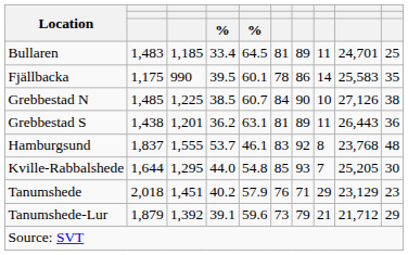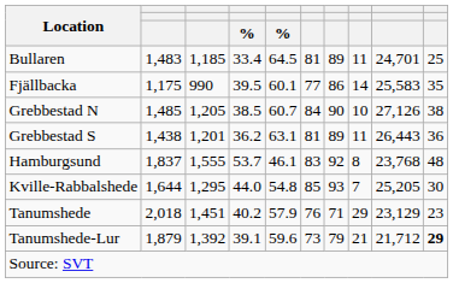Fjällbacka | column 6: 78 -> 77
Grebbestad N | column 3: 1,225 -> 1,205
Tanumshede-Lur | column 10: normal -> bold
